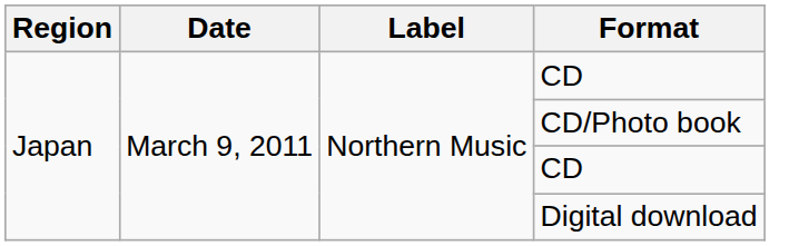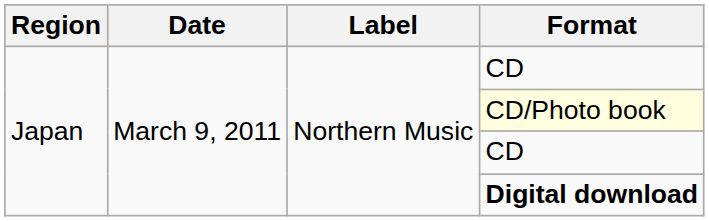CD/Photo book | Format: no background -> lightyellow background
Digital download | Format: normal -> bold
